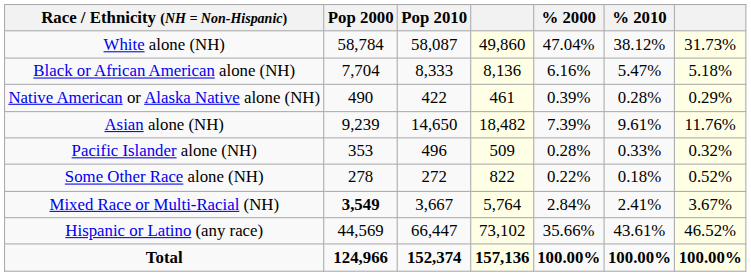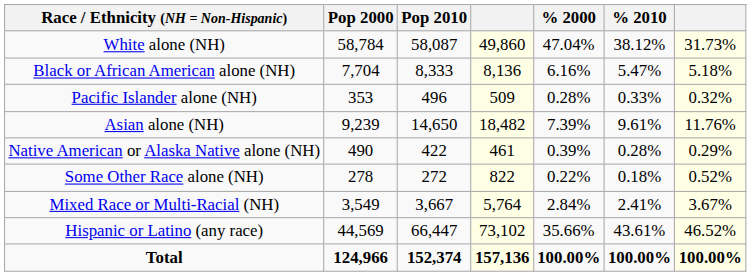rows swapped: Native American or Alaska Native alone (NH) <-> Pacific Islander alone (NH)
Mixed Race or Multi-Racial (NH) | Pop 2000: bold -> normal
